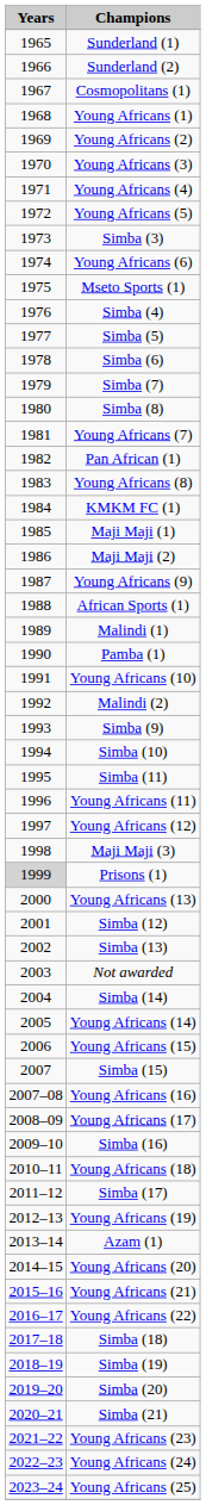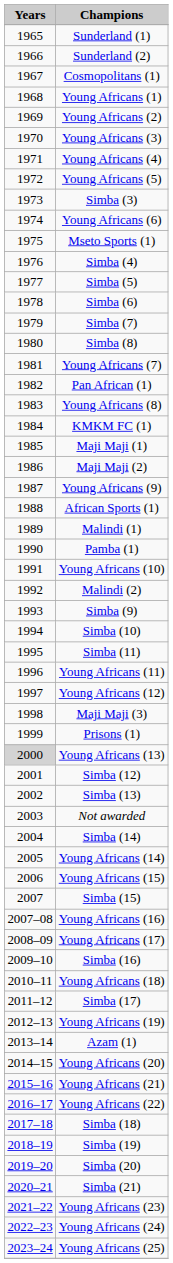Prisons (1) | Years: lightgrey background -> no background
Young Africans (13) | Years: no background -> lightgrey background
